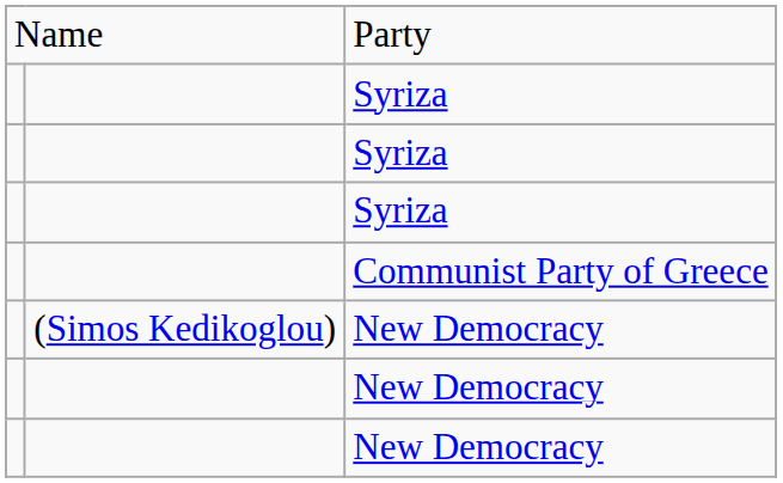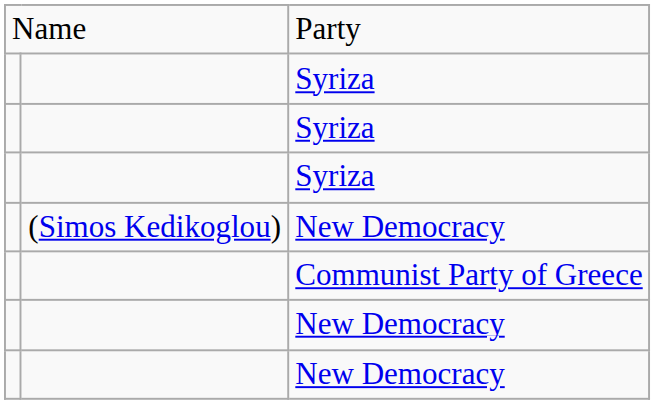rows swapped: (Simos Kedikoglou) / New Democracy <-> Communist Party of Greece
